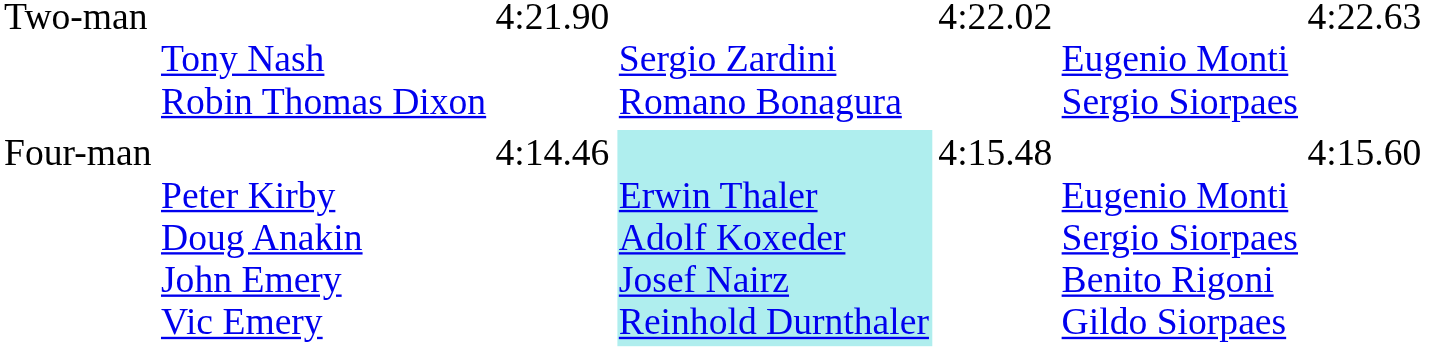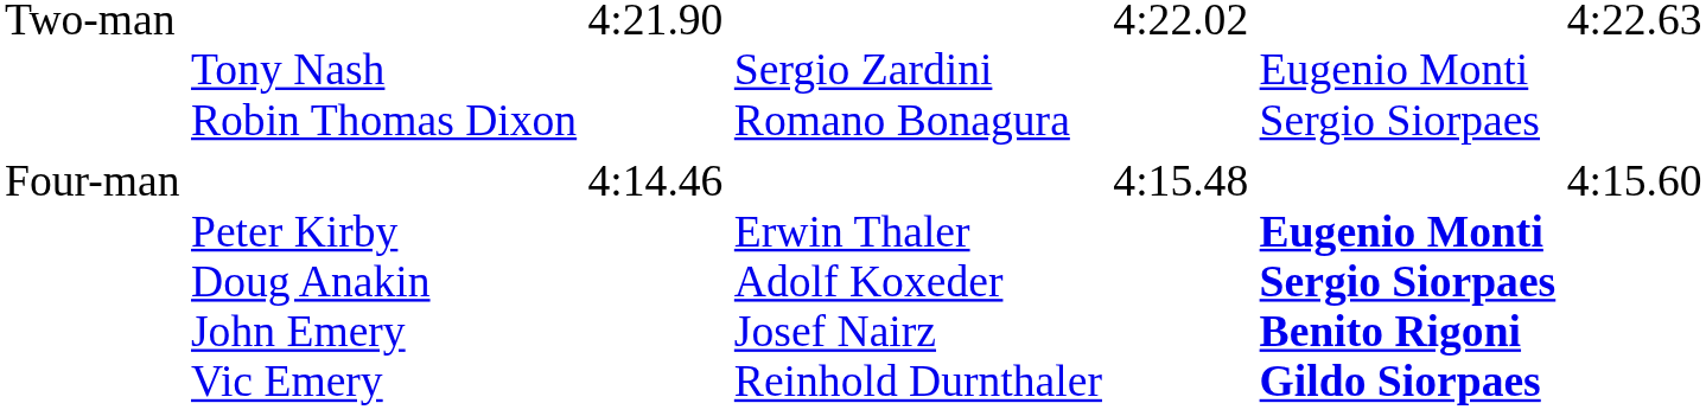Four-man | column 4: paleturquoise background -> no background
Four-man | column 6: normal -> bold
